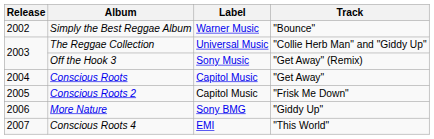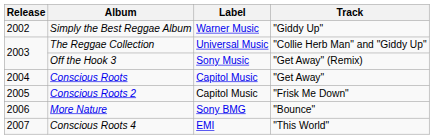Simply the Best Reggae Album | Track: "Bounce" -> "Giddy Up"
More Nature | Track: "Giddy Up" -> "Bounce"
